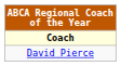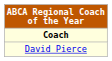David Pierce | Coach: no background -> lightyellow background
